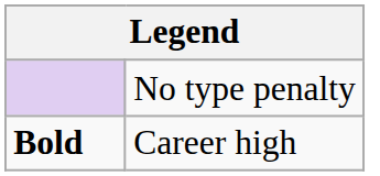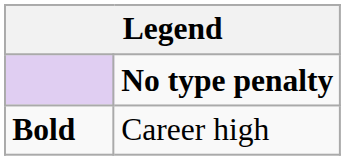row 2 | column 2: normal -> bold
